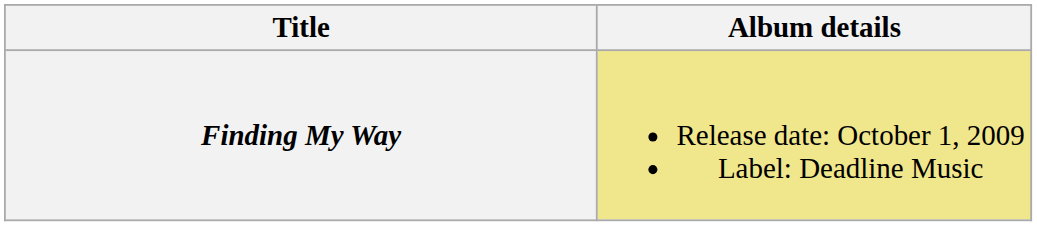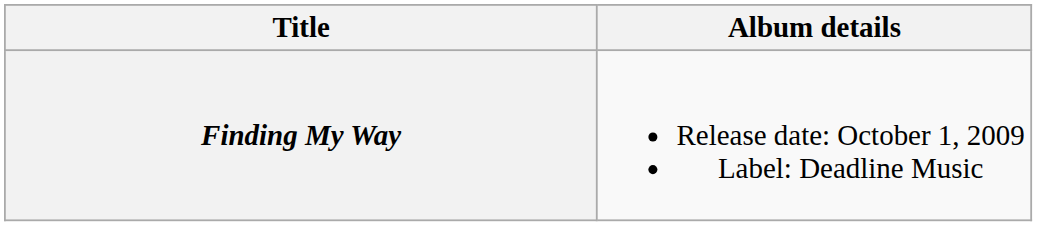Finding My Way | Album details: khaki background -> no background
